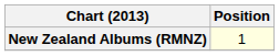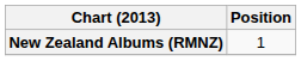New Zealand Albums (RMNZ) | Position: lightyellow background -> no background
